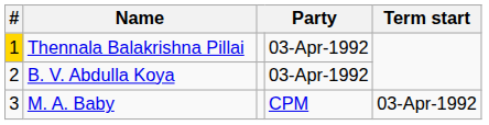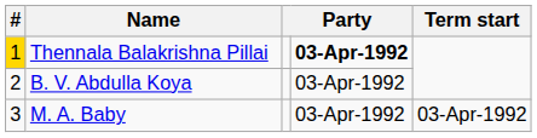Thennala Balakrishna Pillai | column 4: normal -> bold
M. A. Baby | column 4: CPM -> 03-Apr-1992
